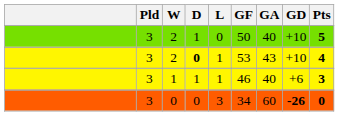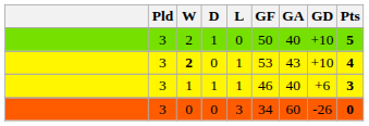row 3 | W: normal -> bold
row 3 | D: bold -> normal
row 5 | GD: bold -> normal
